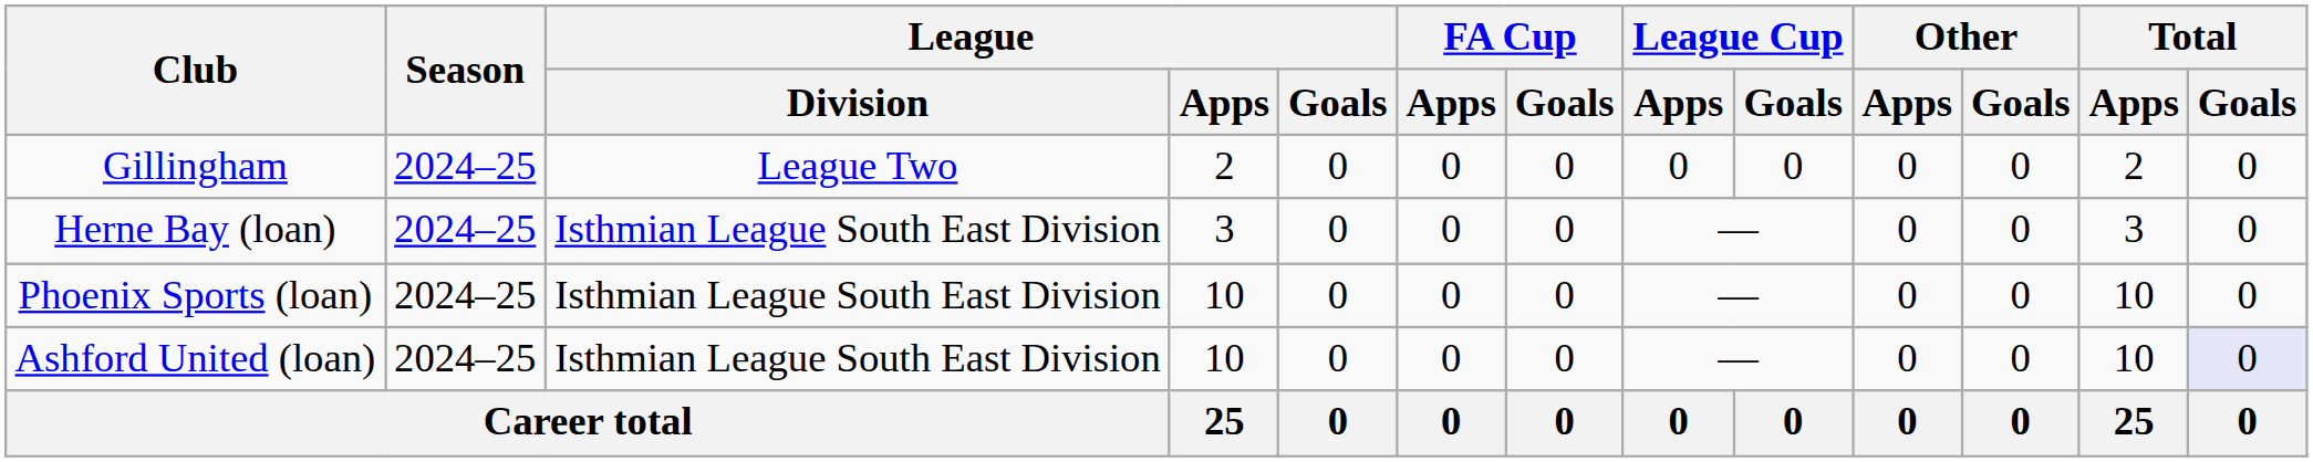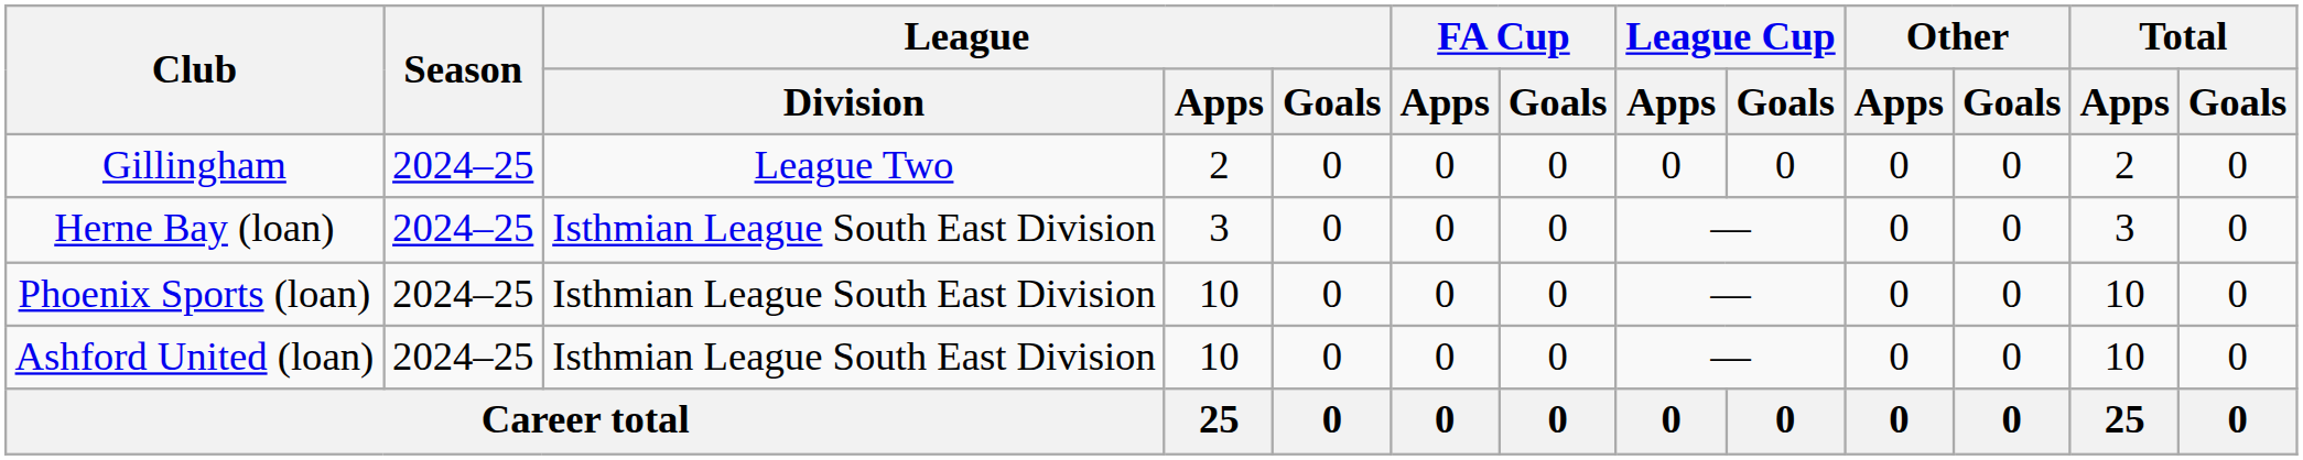Ashford United (loan) | Total / Goals: lavender background -> no background
